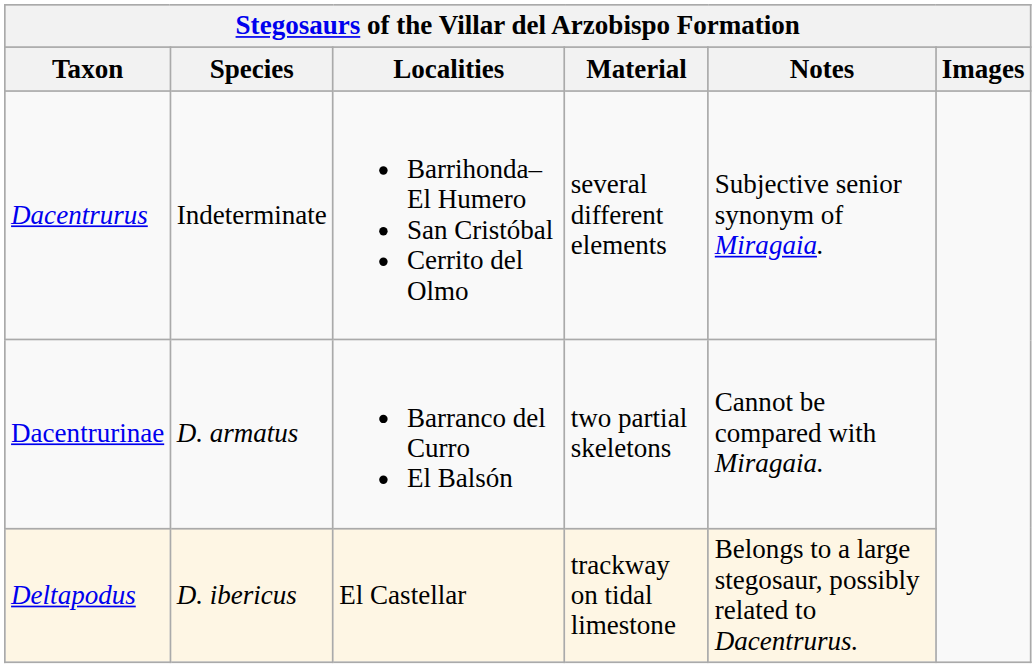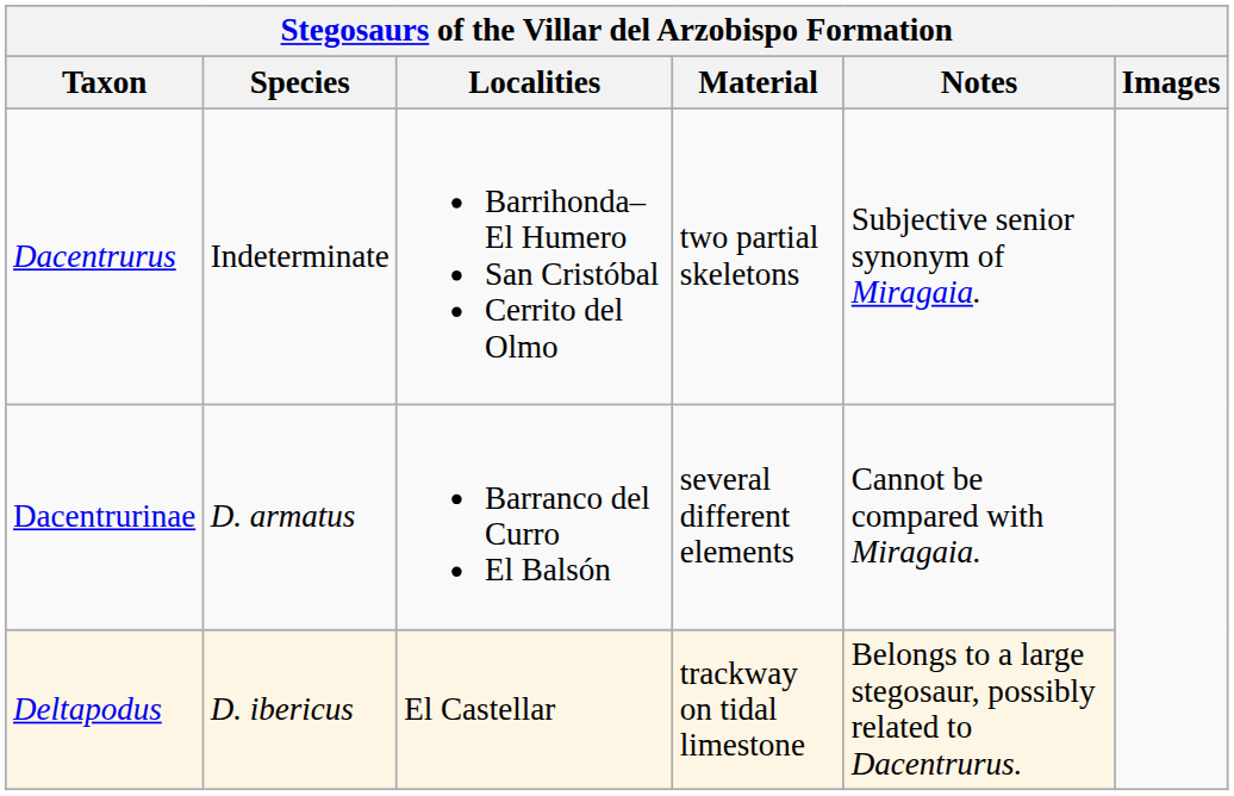Dacentrurus | Material: several different elements -> two partial skeletons
Dacentrurinae | Material: two partial skeletons -> several different elements
